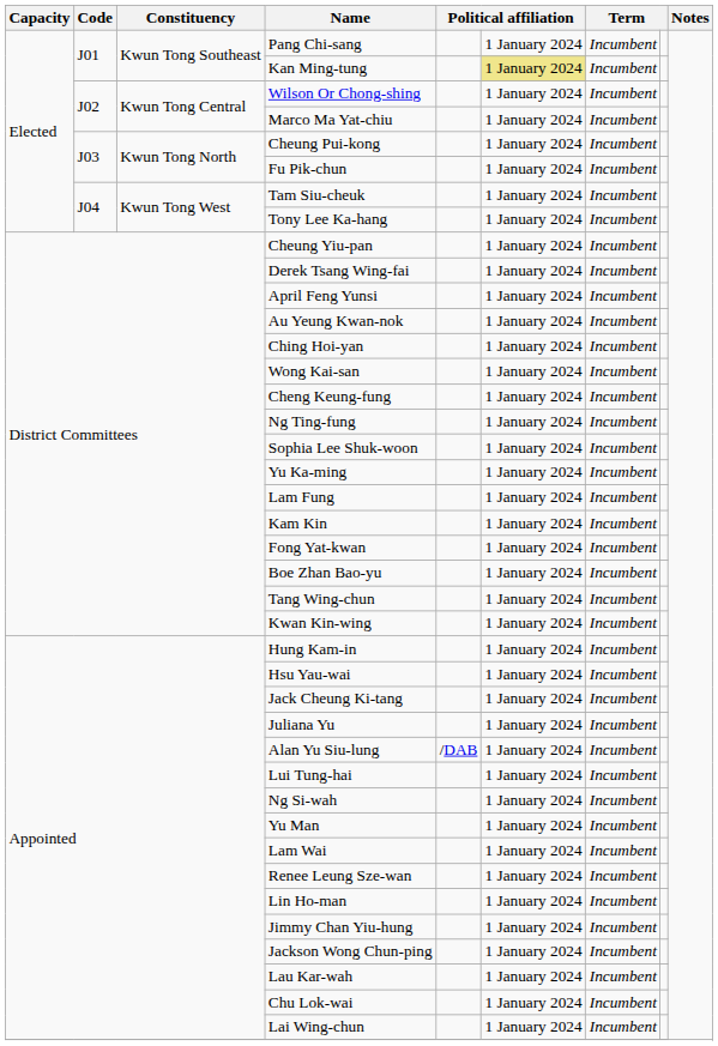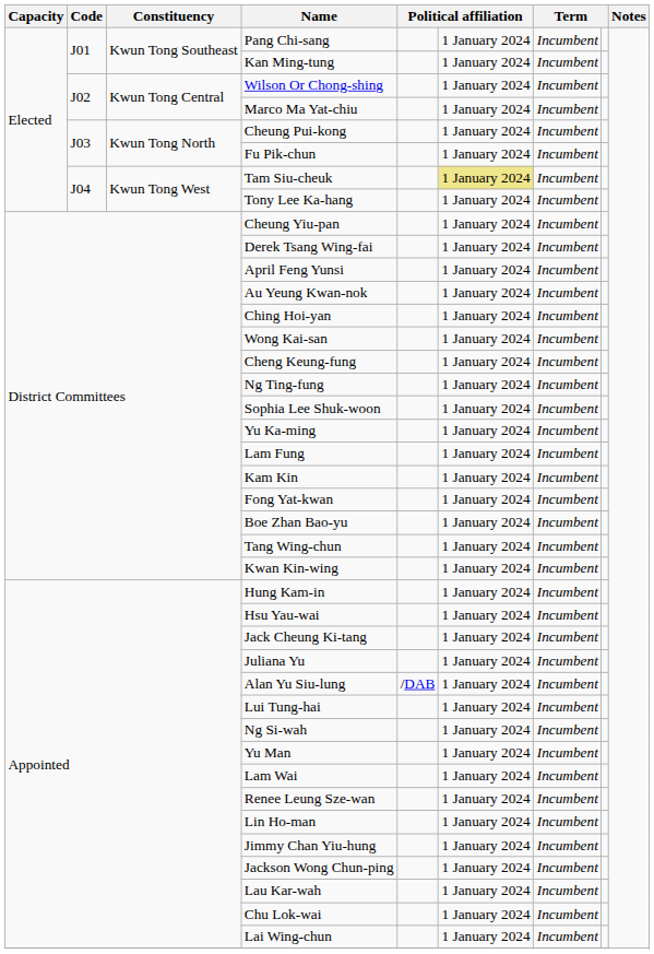Kan Ming-tung | column 6: khaki background -> no background
Tam Siu-cheuk | column 6: no background -> khaki background
